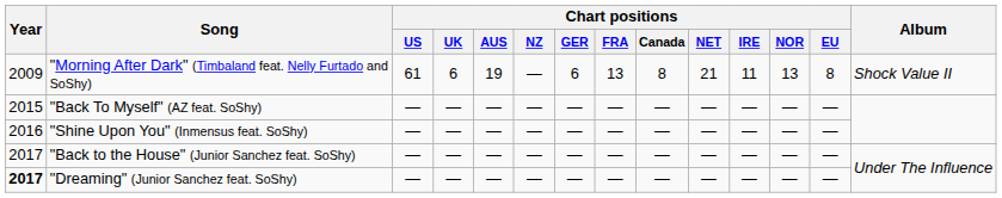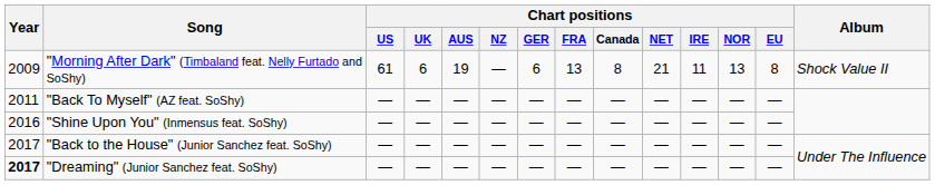"Back To Myself" (AZ feat. SoShy) | Year: 2015 -> 2011
